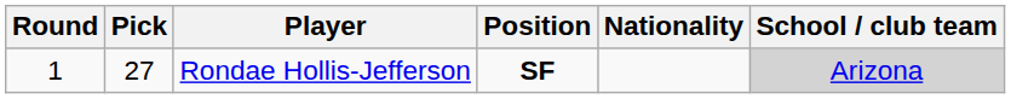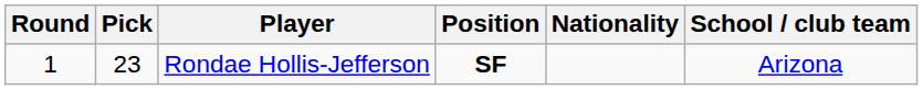Rondae Hollis-Jefferson | Pick: 27 -> 23
Rondae Hollis-Jefferson | School / club team: lightgrey background -> no background
